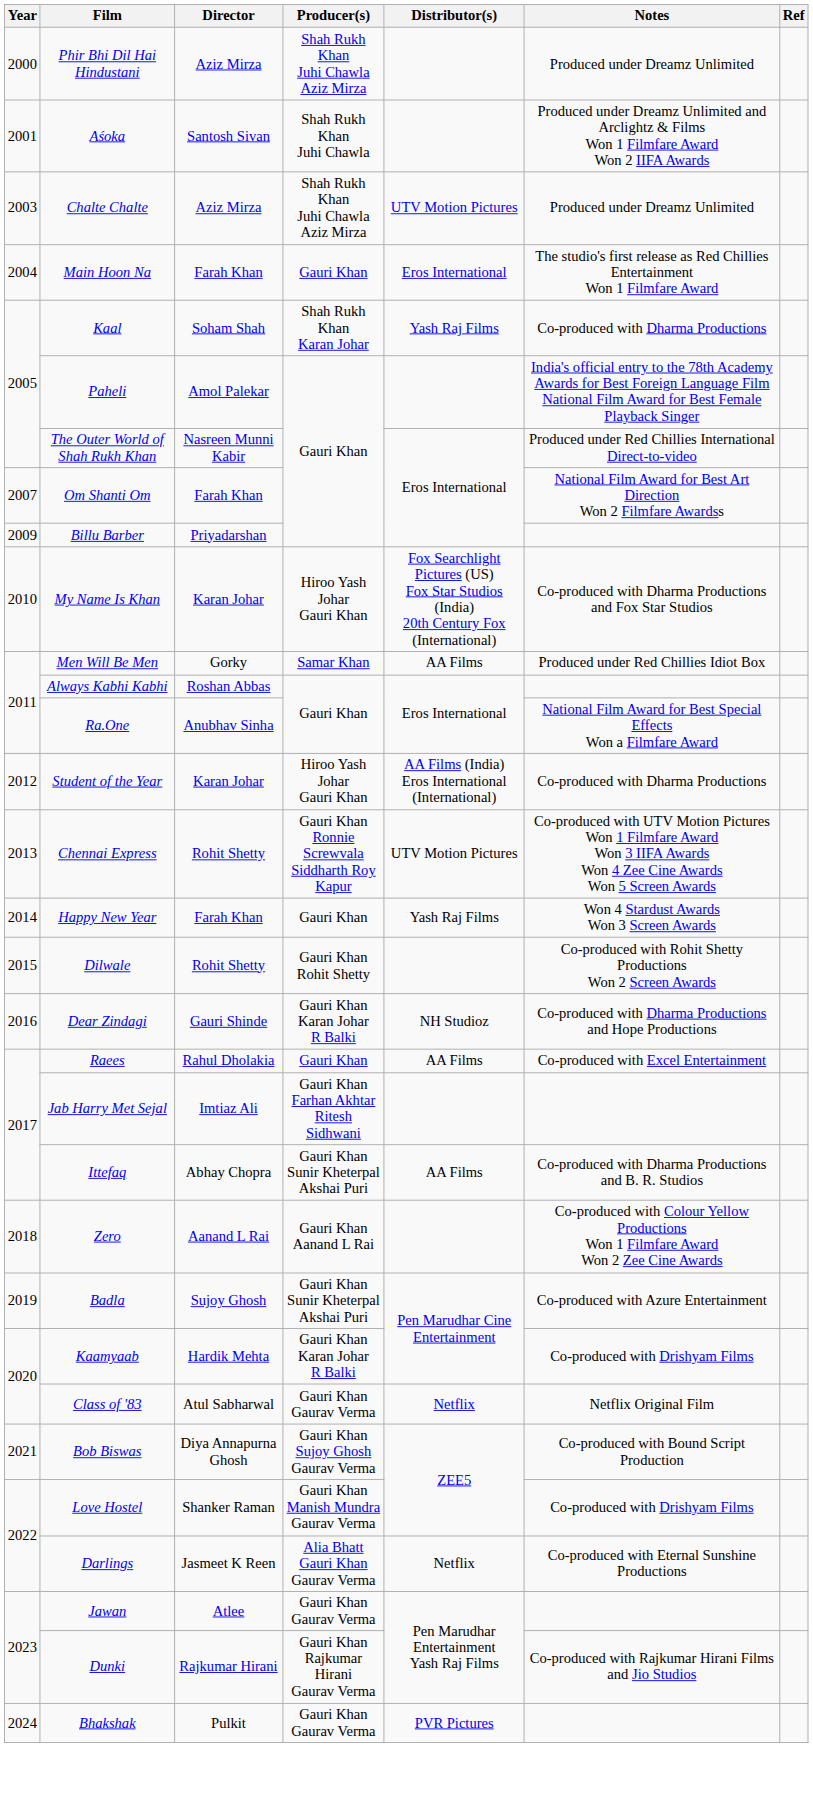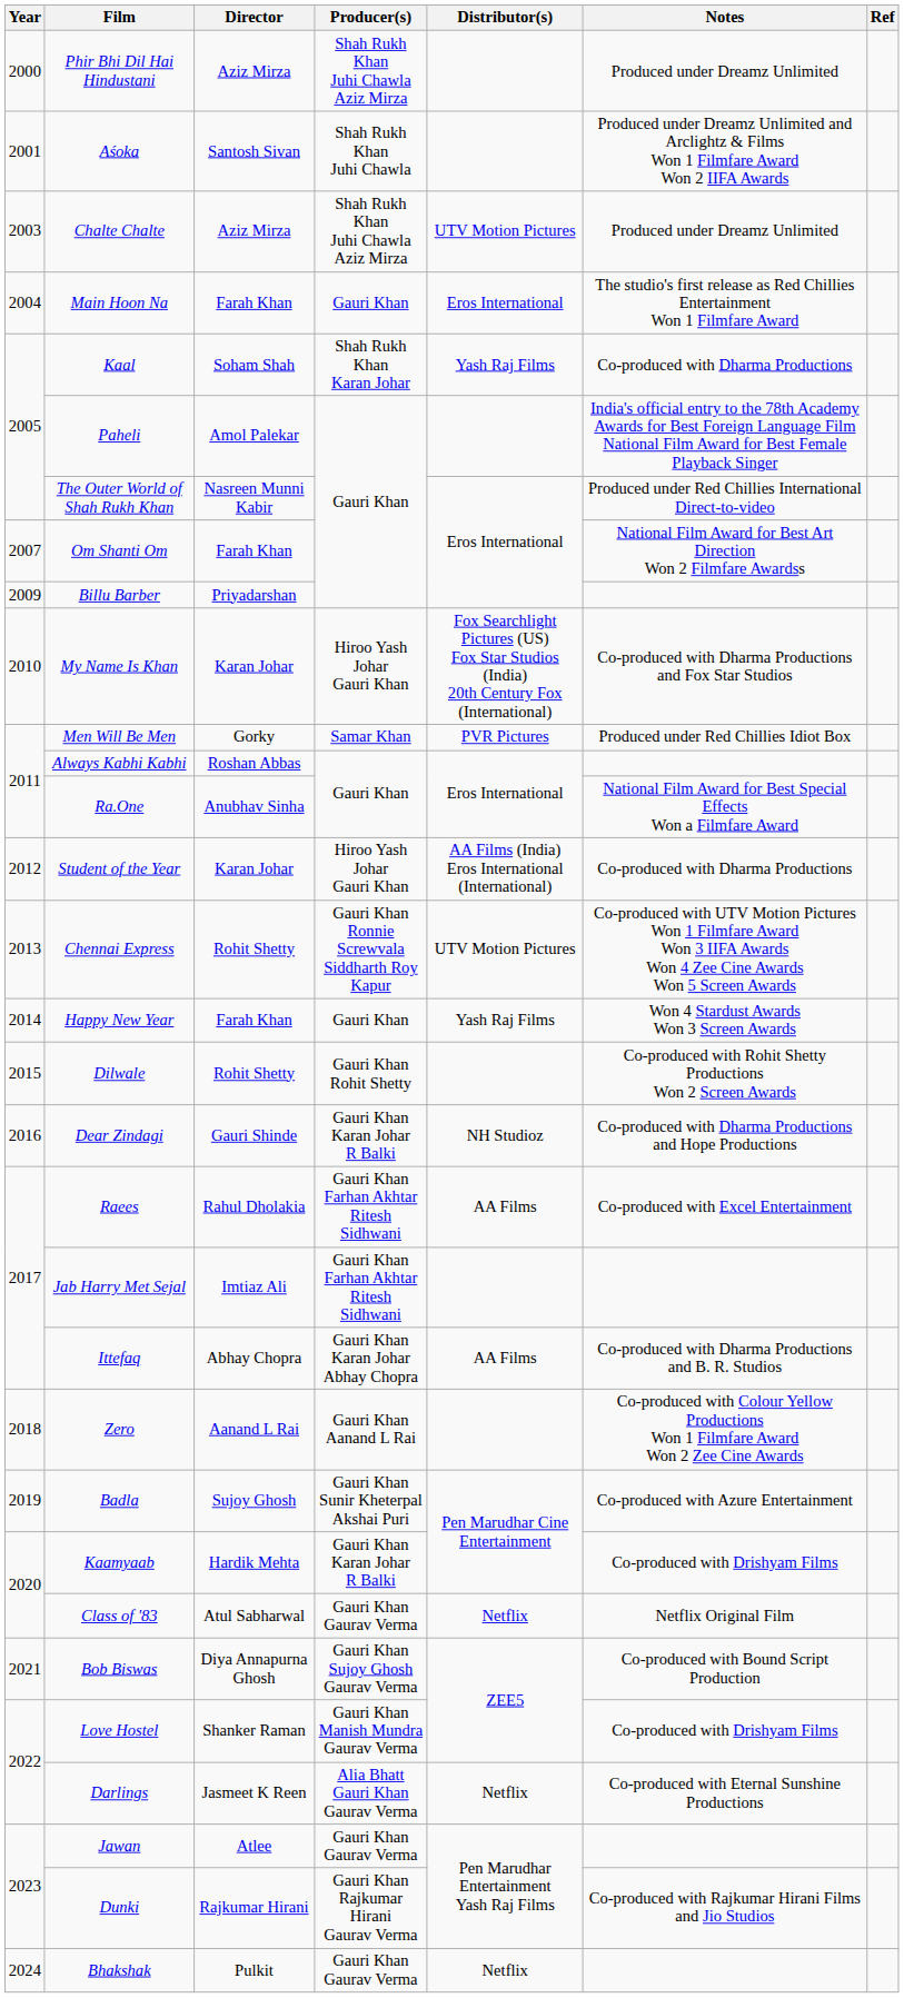Men Will Be Men | Distributor(s): AA Films -> PVR Pictures
Raees | Producer(s): Gauri Khan -> Gauri Khan Farhan Akhtar Ritesh Sidhwani
Ittefaq | Producer(s): Gauri Khan Sunir Kheterpal Akshai Puri -> Gauri Khan Karan Johar Abhay Chopra
Bhakshak | Distributor(s): PVR Pictures -> Netflix
